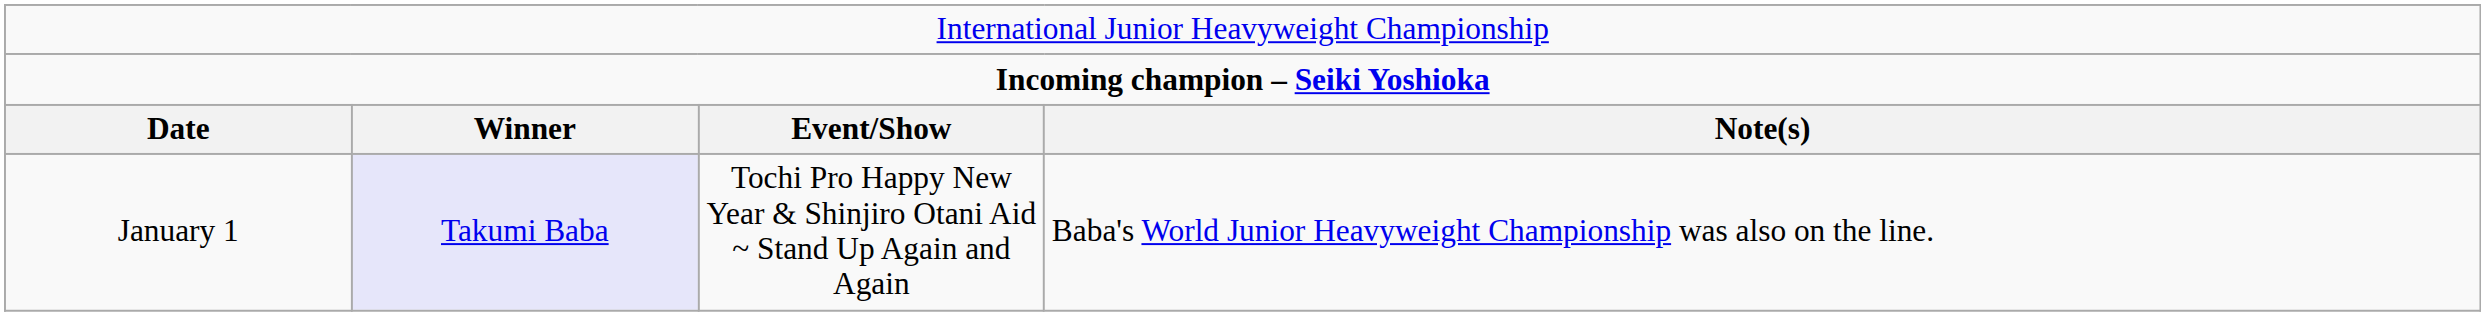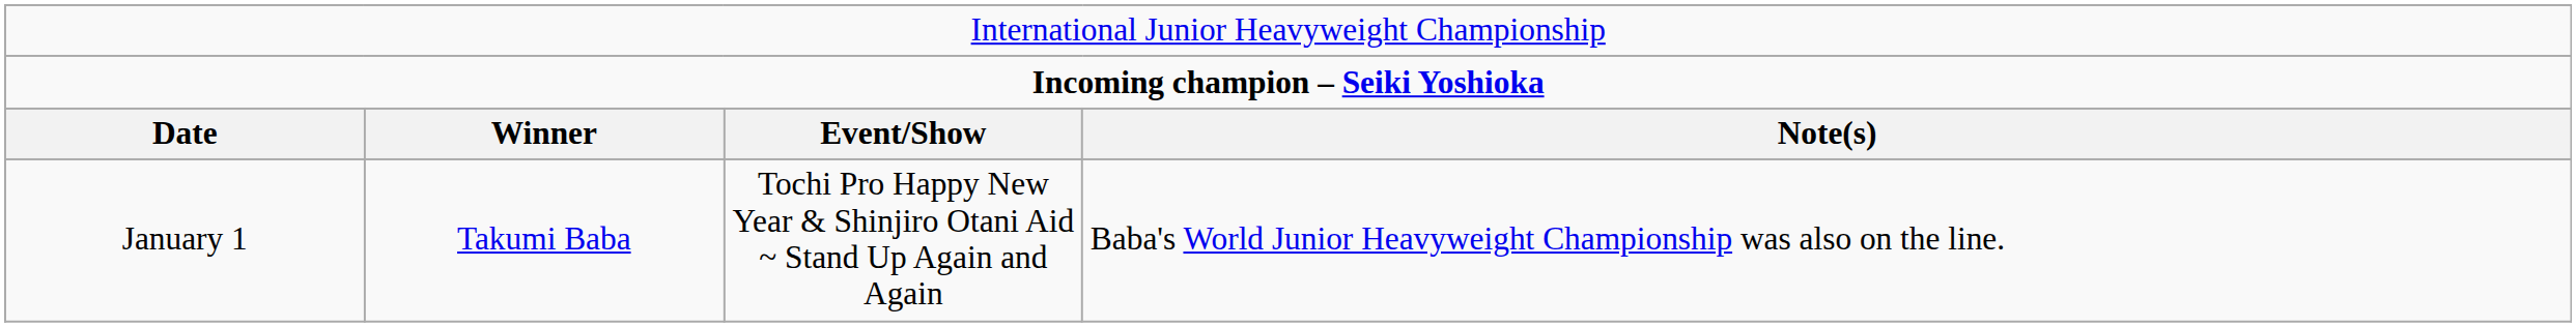January 1 | column 2: lavender background -> no background
